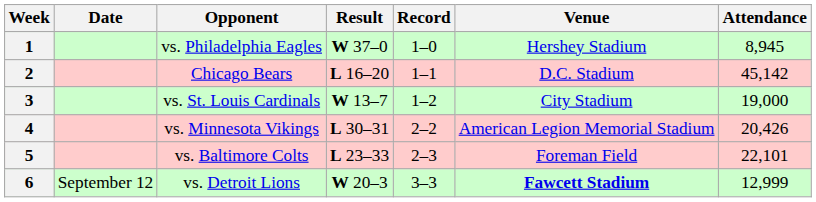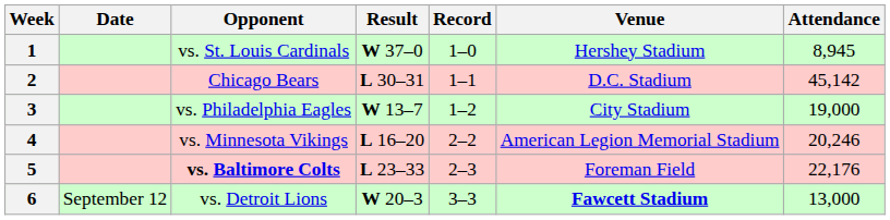1 | Opponent: vs. Philadelphia Eagles -> vs. St. Louis Cardinals
2 | Result: L 16–20 -> L 30–31
3 | Opponent: vs. St. Louis Cardinals -> vs. Philadelphia Eagles
4 | Result: L 30–31 -> L 16–20
4 | Attendance: 20,426 -> 20,246
5 | Opponent: normal -> bold
5 | Attendance: 22,101 -> 22,176
6 | Attendance: 12,999 -> 13,000
